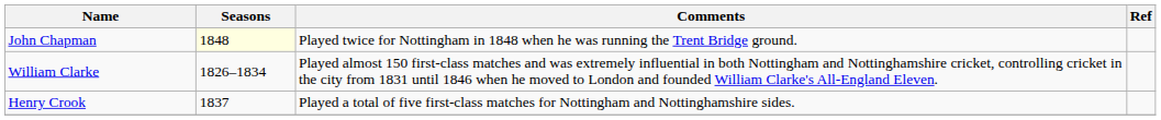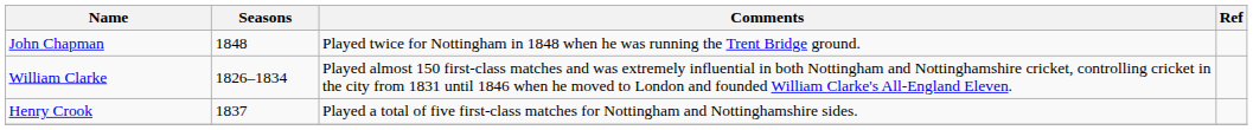John Chapman | Seasons: lightyellow background -> no background
